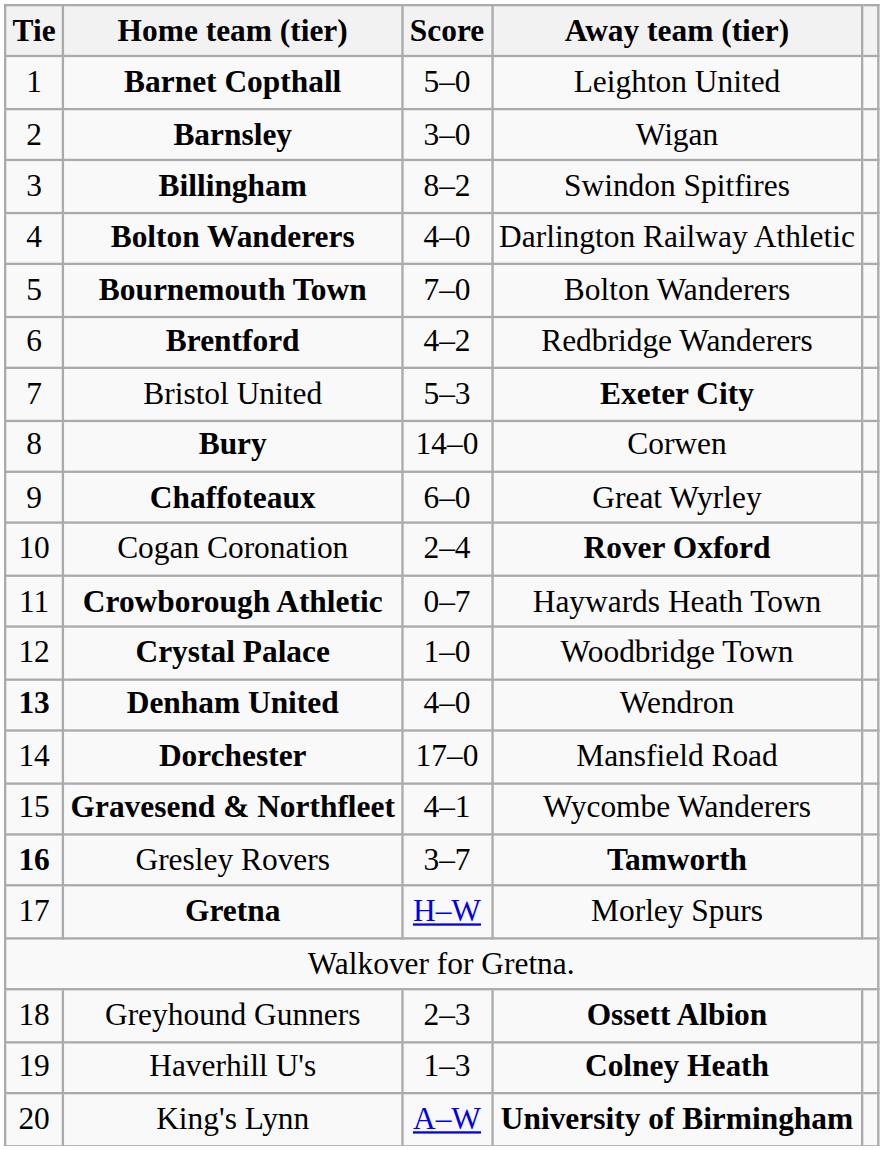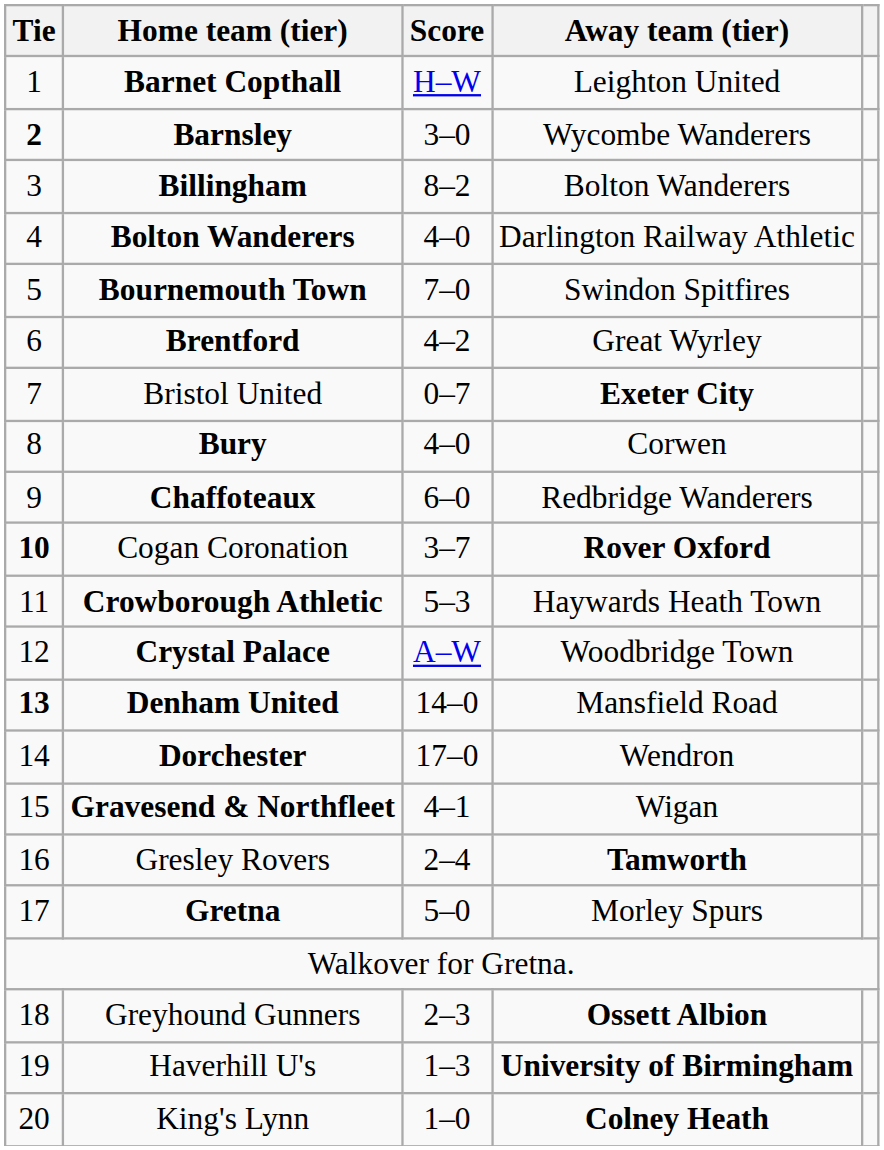Barnet Copthall | Score: 5–0 -> H–W
Barnsley | Tie: normal -> bold
Barnsley | Away team (tier): Wigan -> Wycombe Wanderers
Billingham | Away team (tier): Swindon Spitfires -> Bolton Wanderers
Bournemouth Town | Away team (tier): Bolton Wanderers -> Swindon Spitfires
Brentford | Away team (tier): Redbridge Wanderers -> Great Wyrley
Bristol United | Score: 5–3 -> 0–7
Bury | Score: 14–0 -> 4–0
Chaffoteaux | Away team (tier): Great Wyrley -> Redbridge Wanderers
Cogan Coronation | Tie: normal -> bold
Cogan Coronation | Score: 2–4 -> 3–7
Crowborough Athletic | Score: 0–7 -> 5–3
Crystal Palace | Score: 1–0 -> A–W
Denham United | Score: 4–0 -> 14–0
Denham United | Away team (tier): Wendron -> Mansfield Road
Dorchester | Away team (tier): Mansfield Road -> Wendron
Gravesend & Northfleet | Away team (tier): Wycombe Wanderers -> Wigan
Gresley Rovers | Tie: bold -> normal
Gresley Rovers | Score: 3–7 -> 2–4
Gretna | Score: H–W -> 5–0
Haverhill U's | Away team (tier): Colney Heath -> University of Birmingham
King's Lynn | Score: A–W -> 1–0
King's Lynn | Away team (tier): University of Birmingham -> Colney Heath
